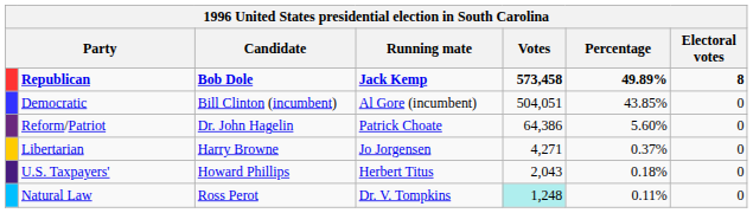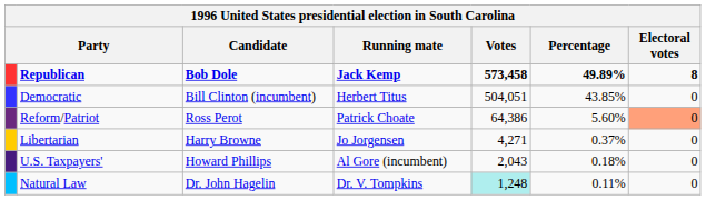Democratic | Running mate: Al Gore (incumbent) -> Herbert Titus
Reform/Patriot | Candidate: Dr. John Hagelin -> Ross Perot
Reform/Patriot | Electoral votes: no background -> lightsalmon background
U.S. Taxpayers' | Running mate: Herbert Titus -> Al Gore (incumbent)
Natural Law | Candidate: Ross Perot -> Dr. John Hagelin
